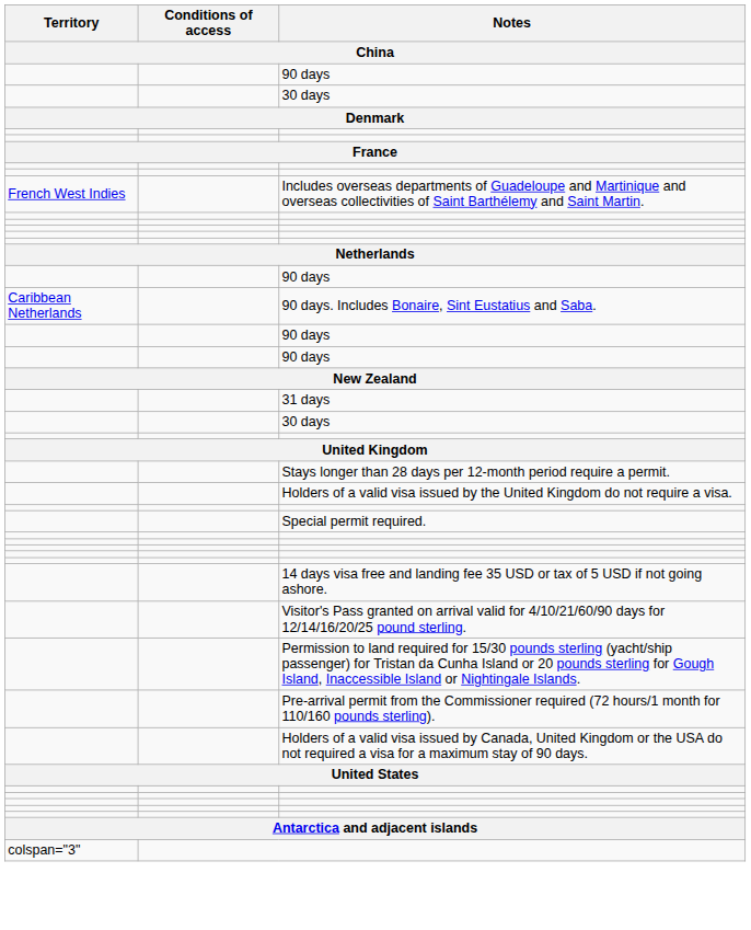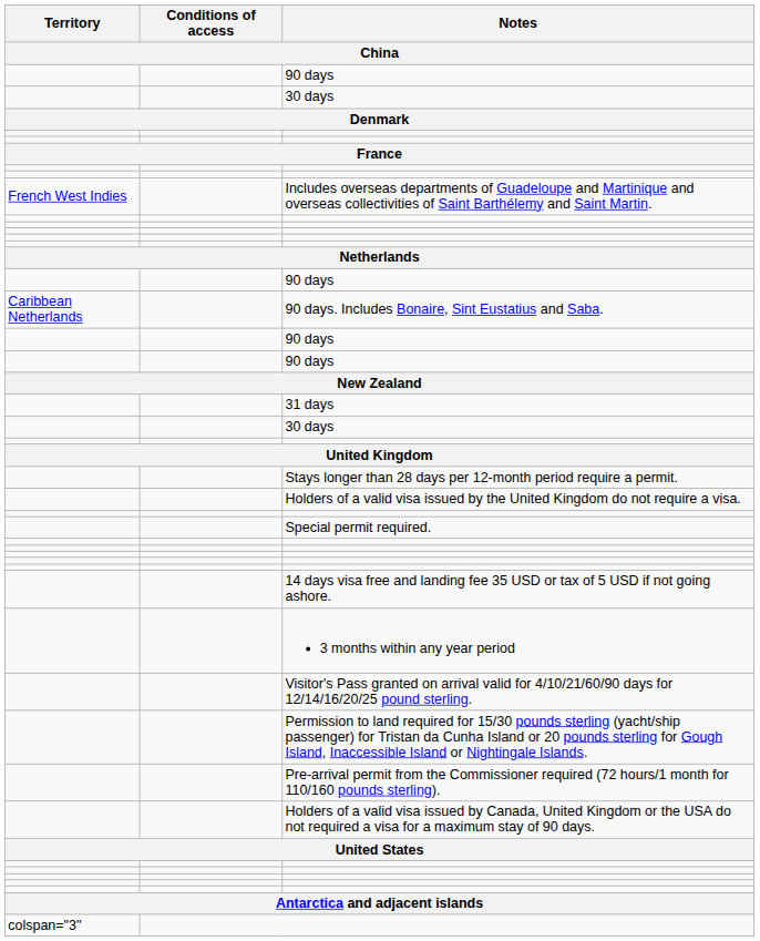+ row: 3 months within any year period
